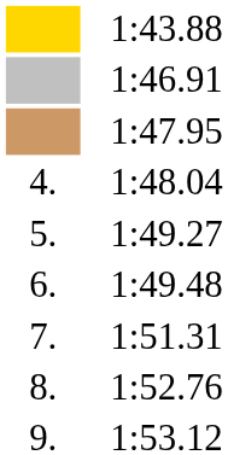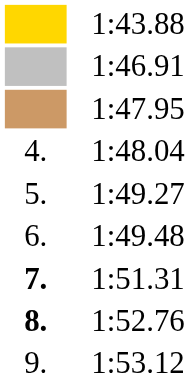1:51.31 | column 1: normal -> bold
1:52.76 | column 1: normal -> bold
